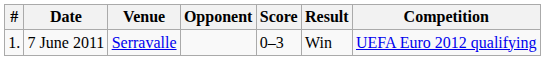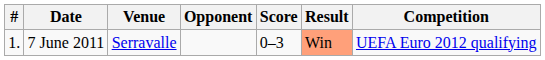7 June 2011 | Result: no background -> lightsalmon background
